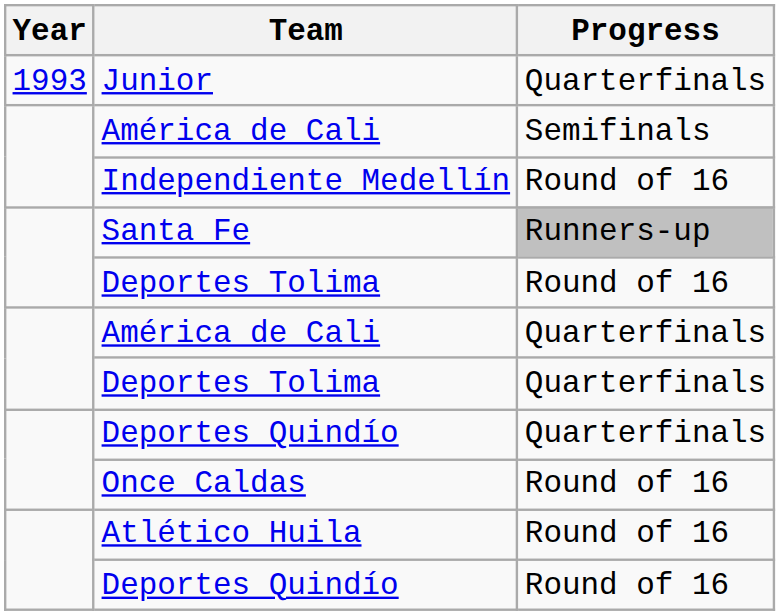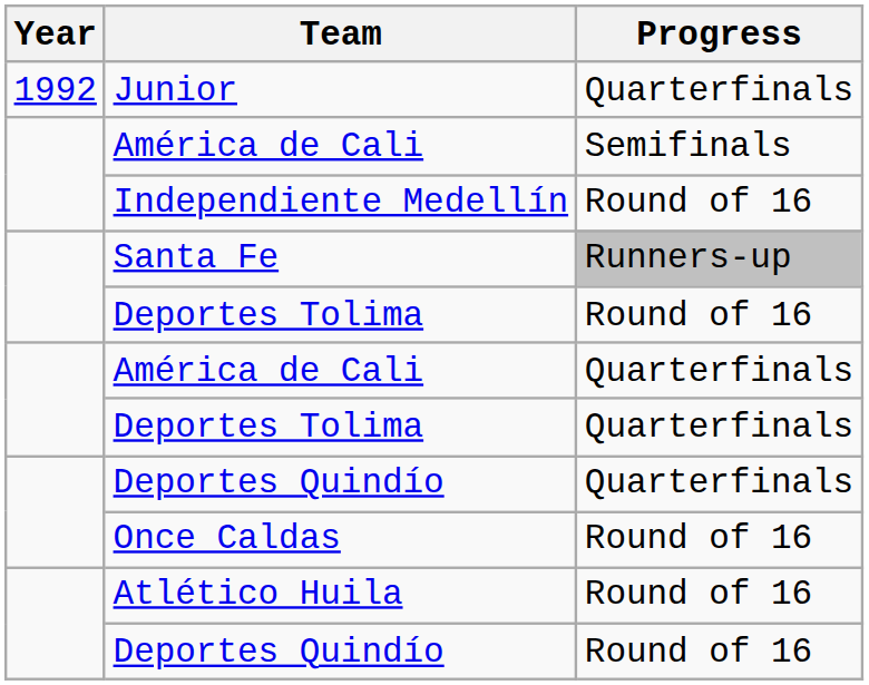Junior | Year: 1993 -> 1992
